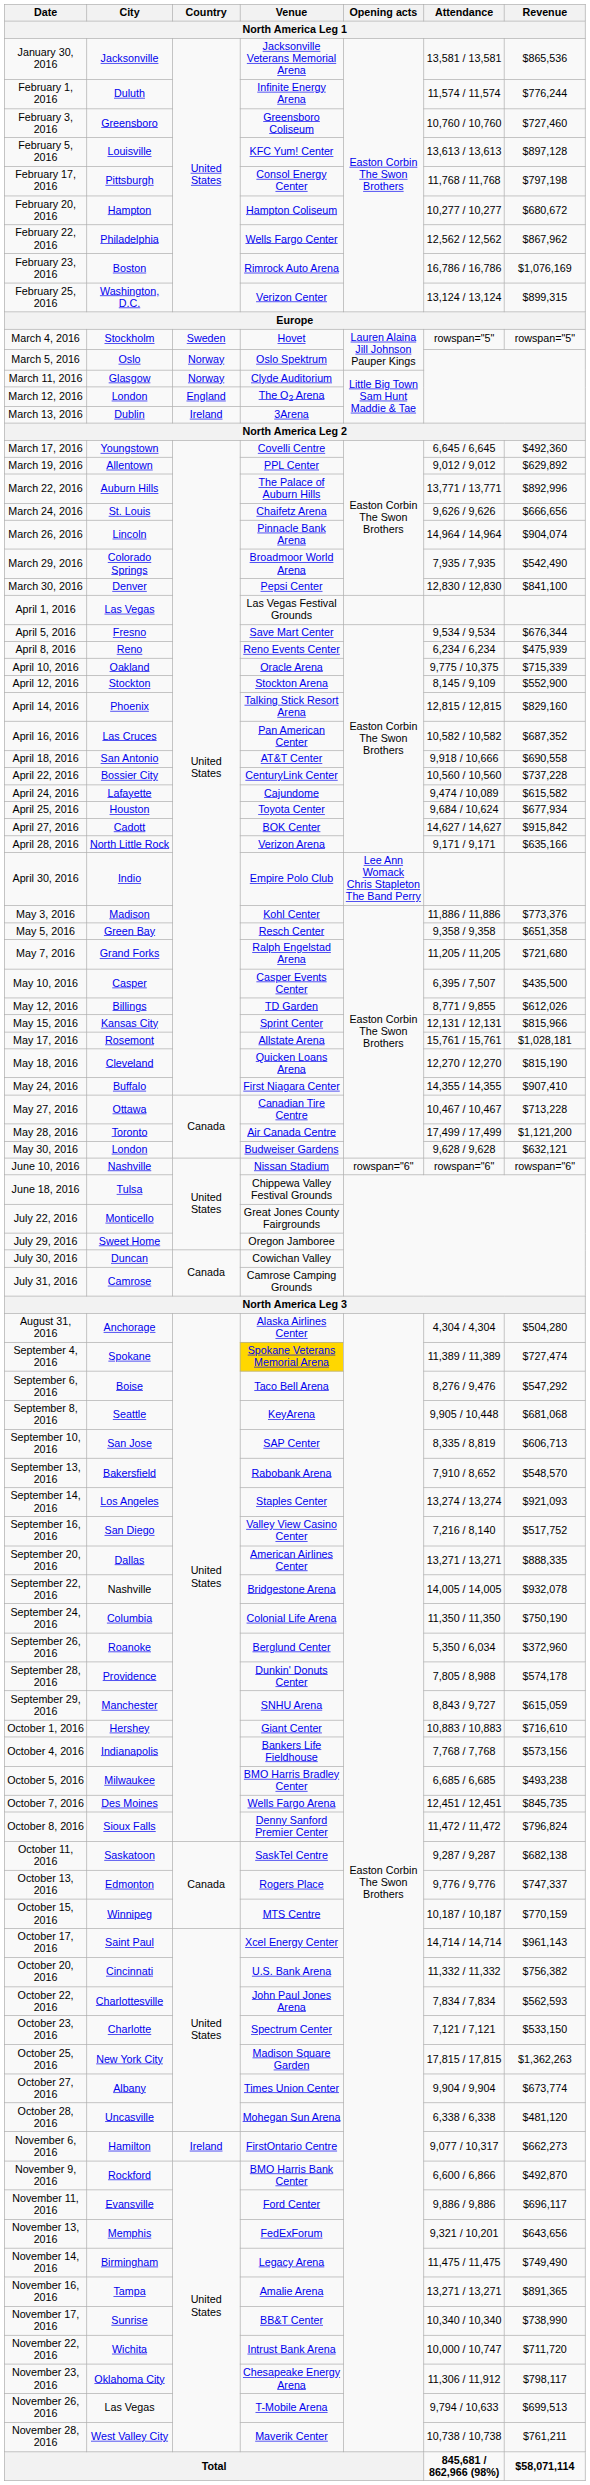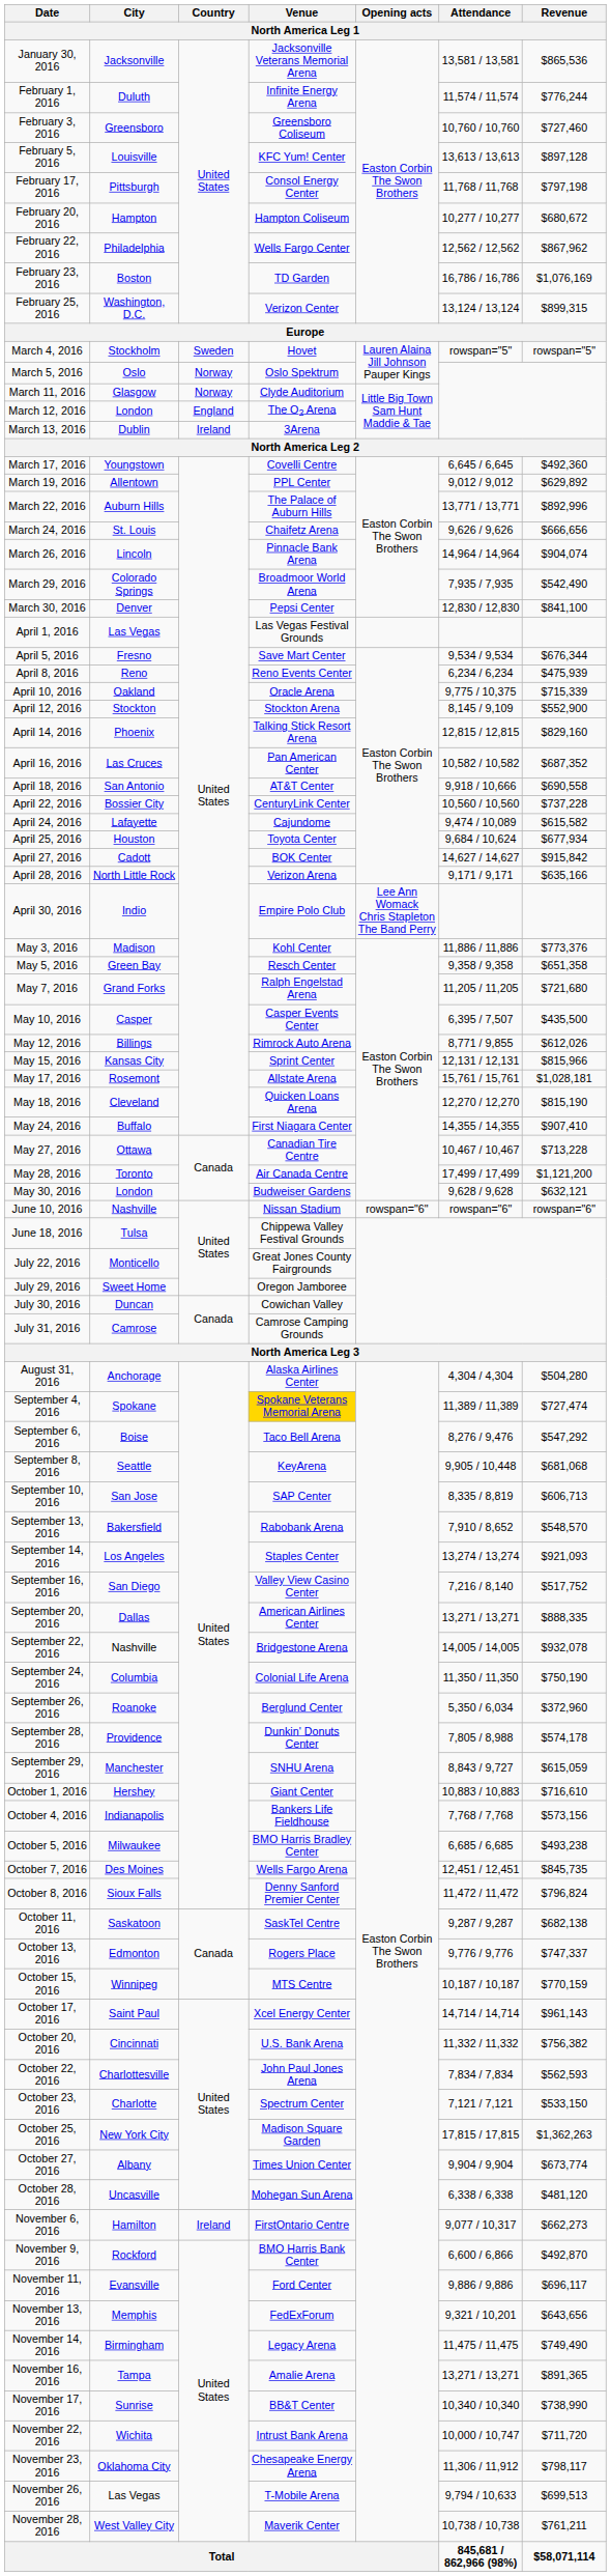February 23, 2016 | Venue: Rimrock Auto Arena -> TD Garden
May 12, 2016 | Venue: TD Garden -> Rimrock Auto Arena
